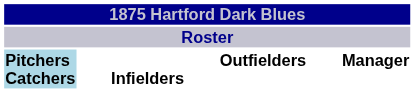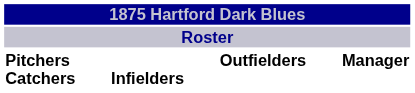Pitchers Catchers | column 1: lightblue background -> no background
